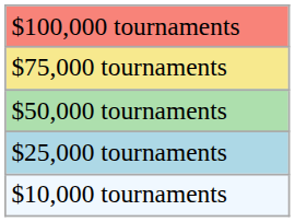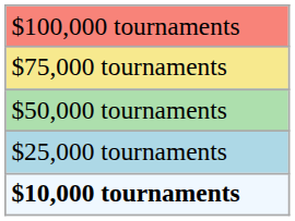row 5 | column 1: normal -> bold
